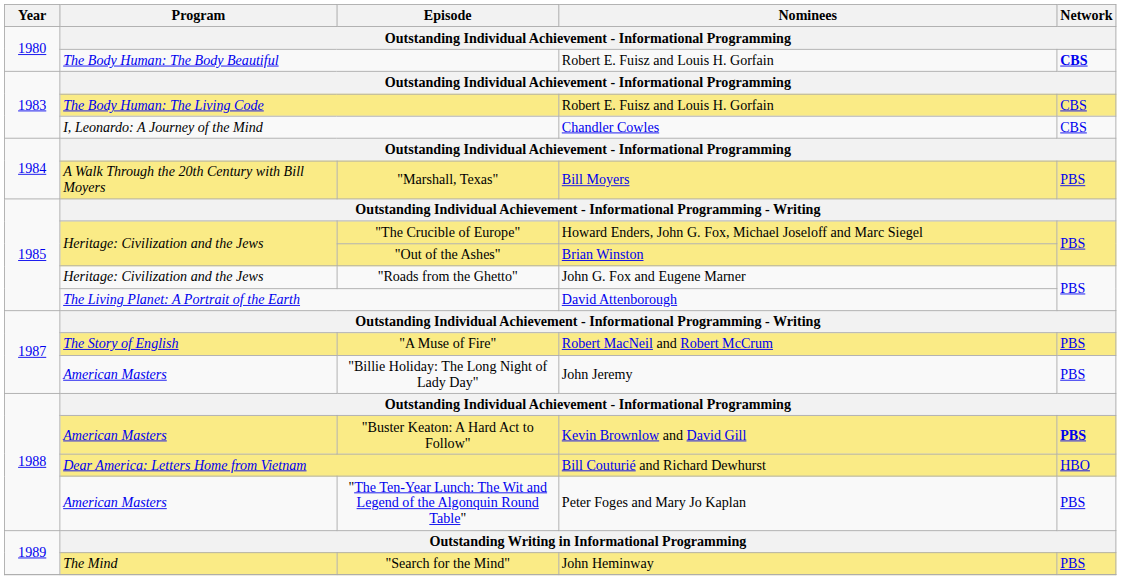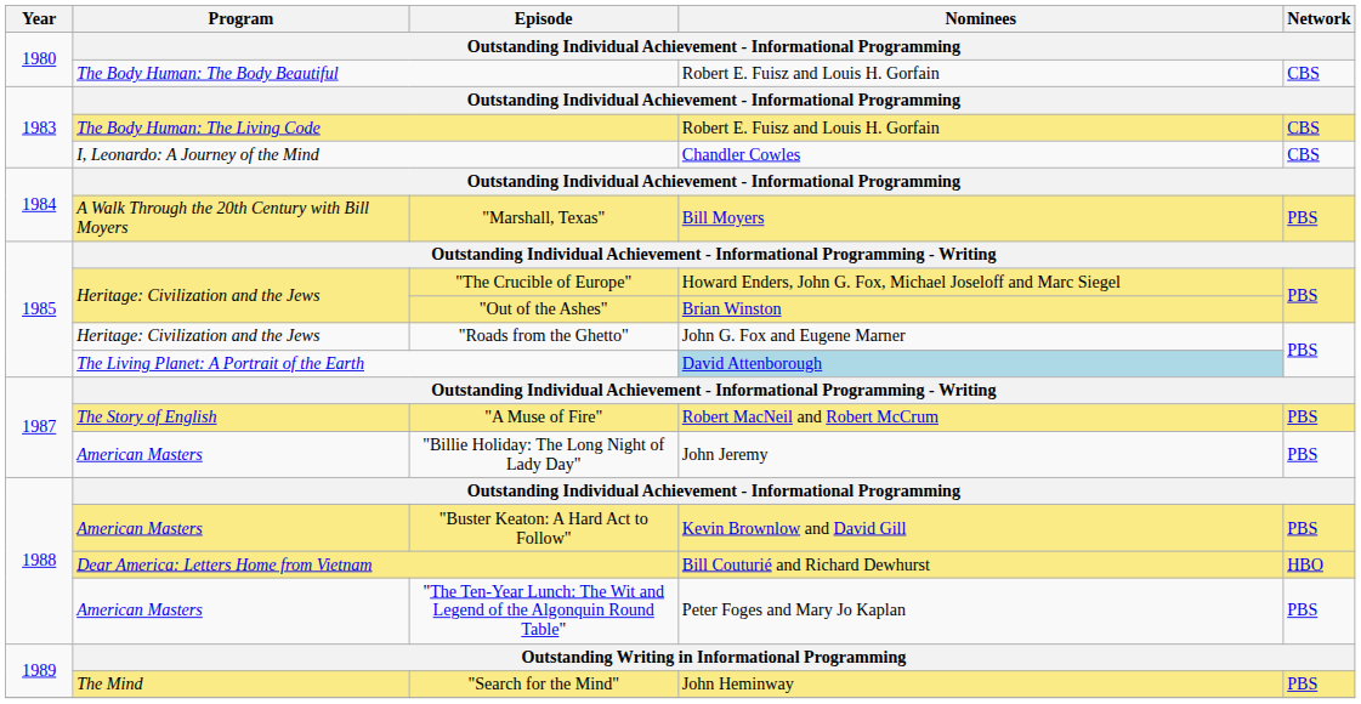The Body Human: The Body Beautiful | Network: bold -> normal
The Living Planet: A Portrait of the Earth | Nominees: no background -> lightblue background
"Buster Keaton: A Hard Act to Follow" | Network: bold -> normal
